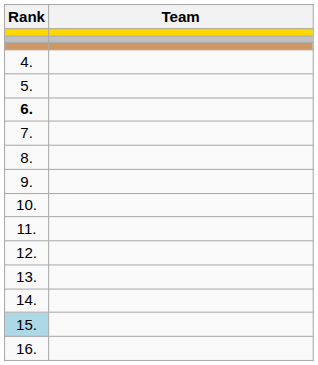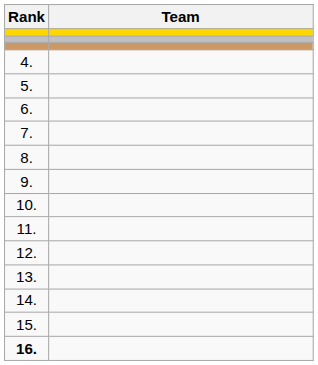row 7 | Rank: bold -> normal
row 16 | Rank: lightblue background -> no background
row 17 | Rank: normal -> bold
